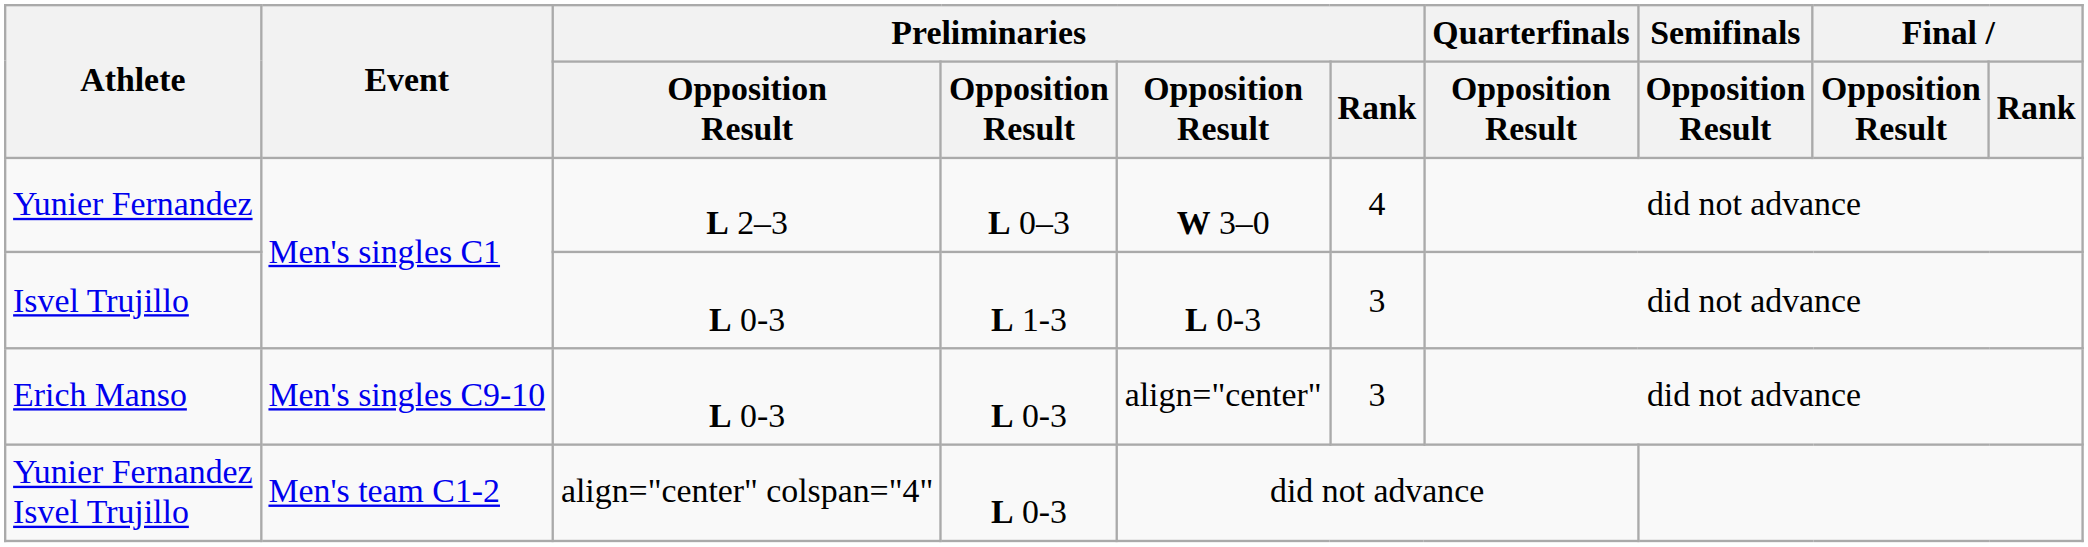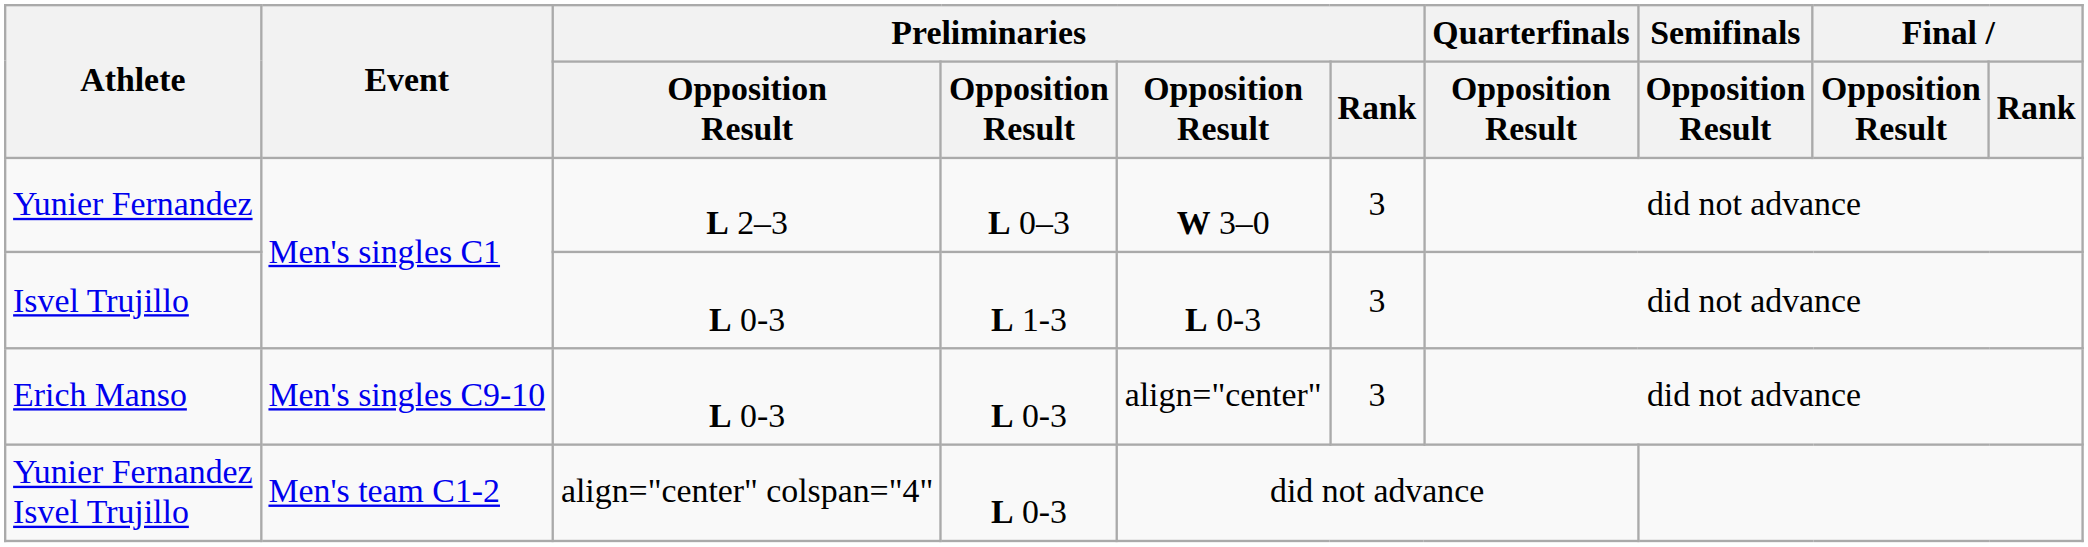Yunier Fernandez | Preliminaries / Rank: 4 -> 3
